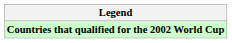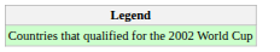row 2 | column 1: bold -> normal
